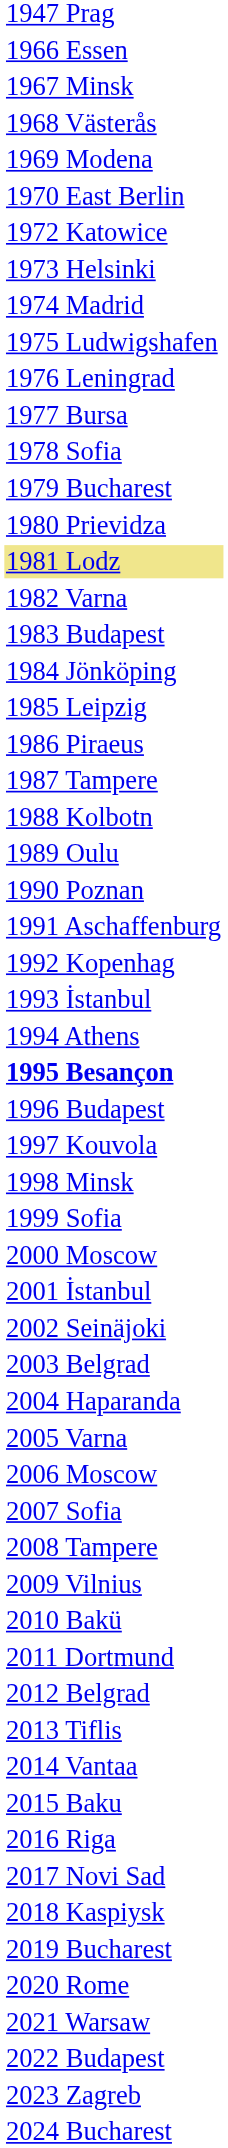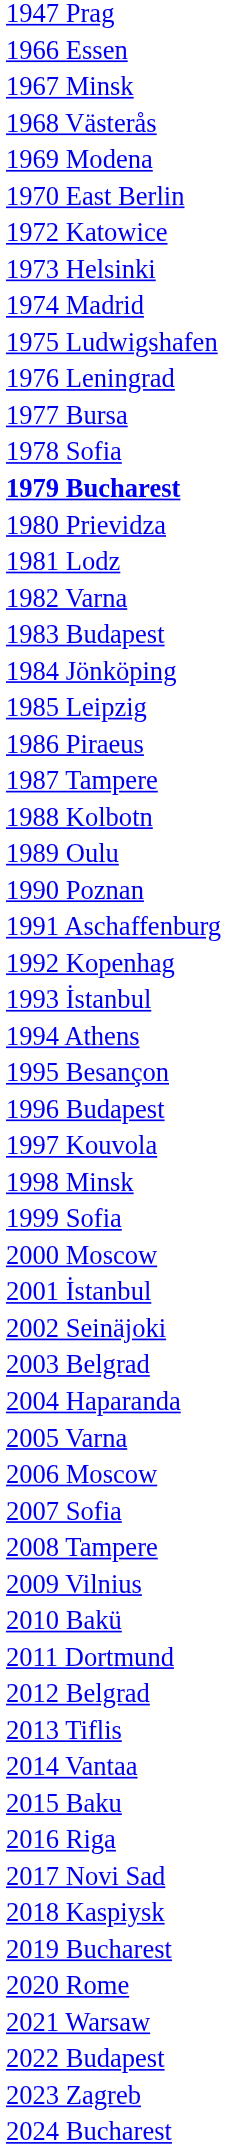1979 Bucharest | column 1: normal -> bold
1981 Lodz | column 1: khaki background -> no background
1995 Besançon | column 1: bold -> normal
